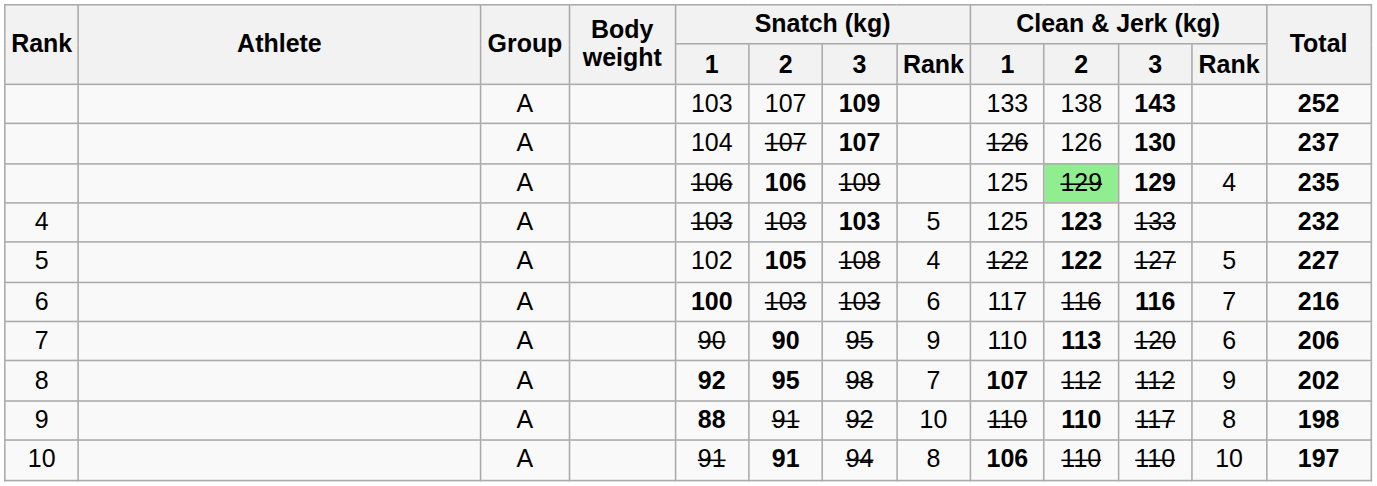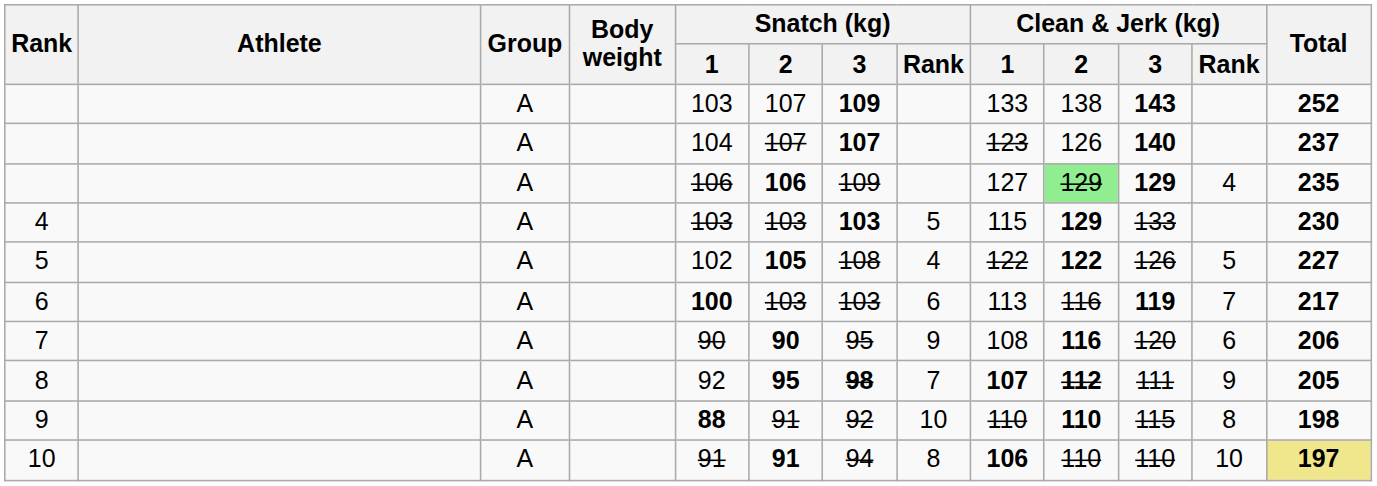row 4 | Clean & Jerk (kg) / 1: 126 -> 123
row 4 | Clean & Jerk (kg) / 3: 130 -> 140
row 5 | Clean & Jerk (kg) / 1: 125 -> 127
row 6 | Clean & Jerk (kg) / 1: 125 -> 115
row 6 | Clean & Jerk (kg) / 2: 123 -> 129
row 6 | Total: 232 -> 230
row 7 | Clean & Jerk (kg) / 3: 127 -> 126
row 8 | Clean & Jerk (kg) / 1: 117 -> 113
row 8 | Clean & Jerk (kg) / 3: 116 -> 119
row 8 | Total: 216 -> 217
row 9 | Clean & Jerk (kg) / 1: 110 -> 108
row 9 | Clean & Jerk (kg) / 2: 113 -> 116
row 10 | Snatch (kg) / 1: bold -> normal
row 10 | Snatch (kg) / 3: normal -> bold
row 10 | Clean & Jerk (kg) / 2: normal -> bold
row 10 | Clean & Jerk (kg) / 3: 112 -> 111
row 10 | Total: 202 -> 205
row 11 | Clean & Jerk (kg) / 3: 117 -> 115
row 12 | Total: no background -> khaki background
